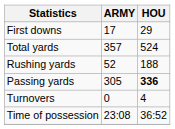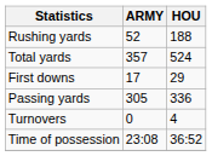rows swapped: First downs <-> Rushing yards
Passing yards | HOU: bold -> normal
